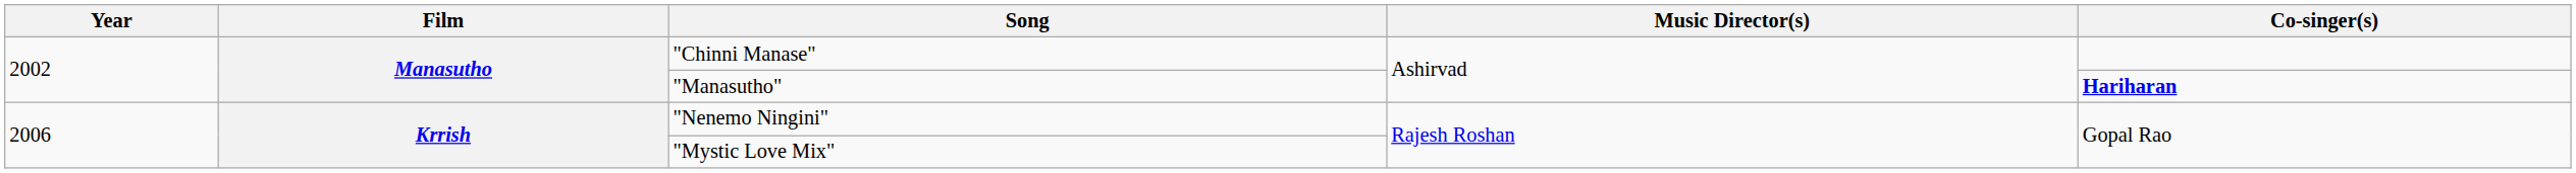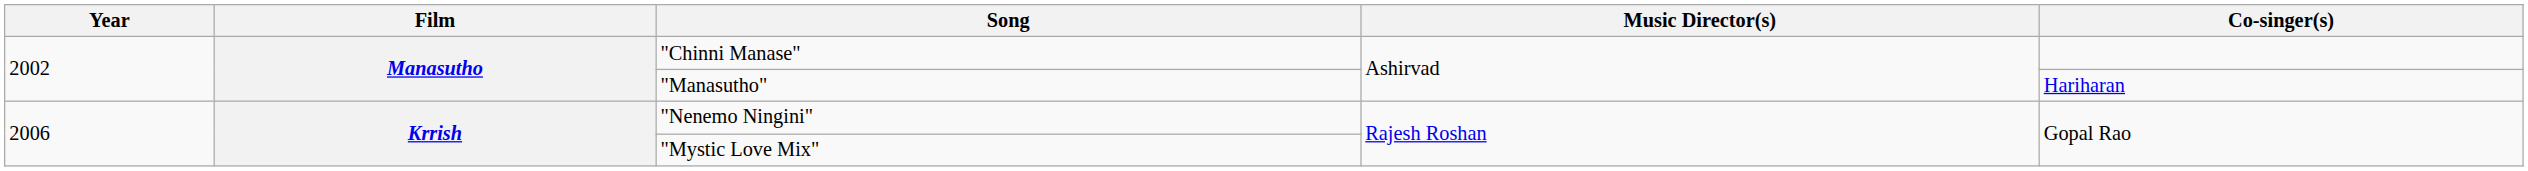"Manasutho" | Co-singer(s): bold -> normal
